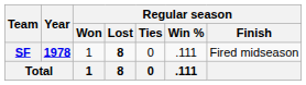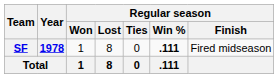SF | Regular season / Lost: bold -> normal
SF | Regular season / Win %: normal -> bold
